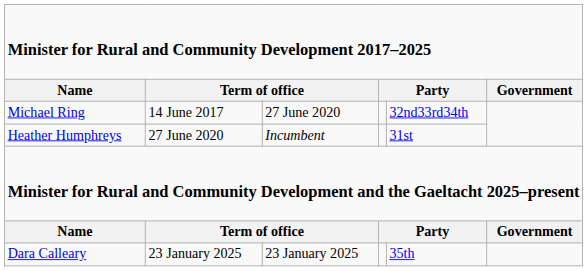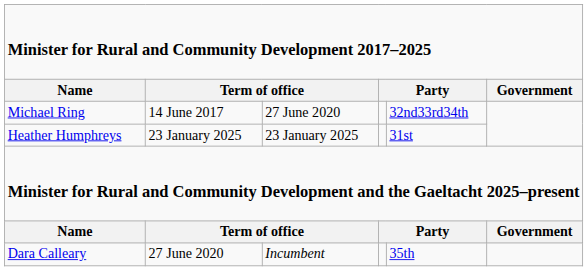Heather Humphreys | column 2: 27 June 2020 -> 23 January 2025
Heather Humphreys | column 3: Incumbent -> 23 January 2025
Dara Calleary | column 2: 23 January 2025 -> 27 June 2020
Dara Calleary | column 3: 23 January 2025 -> Incumbent
